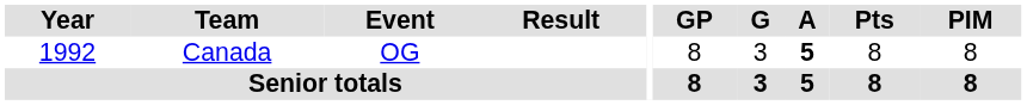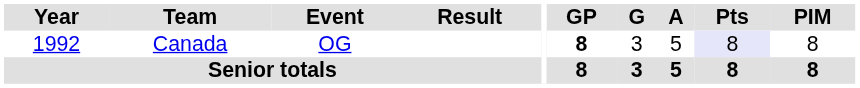Canada | GP: normal -> bold
Canada | A: bold -> normal
Canada | Pts: no background -> lavender background
